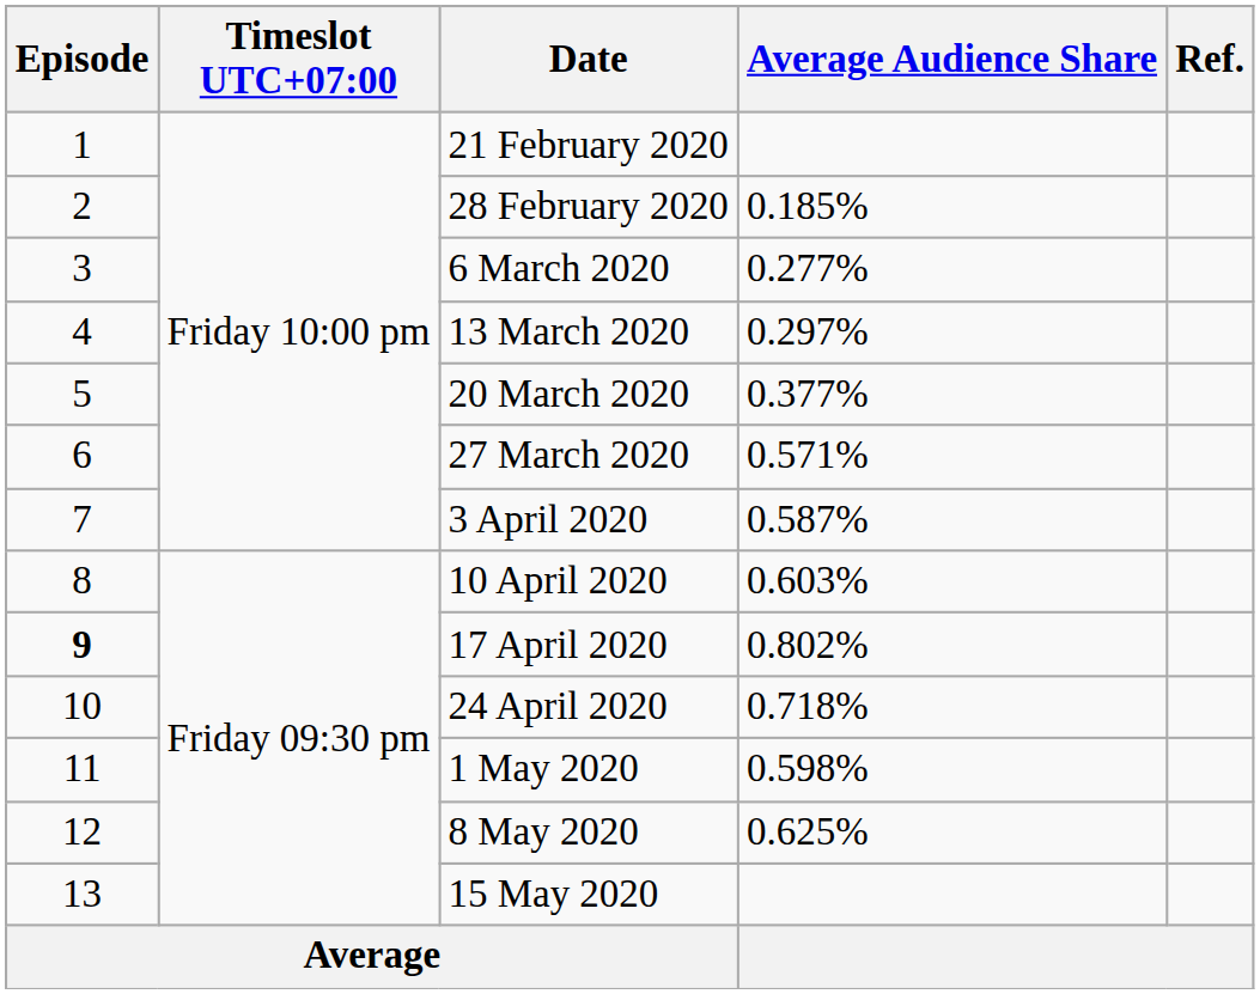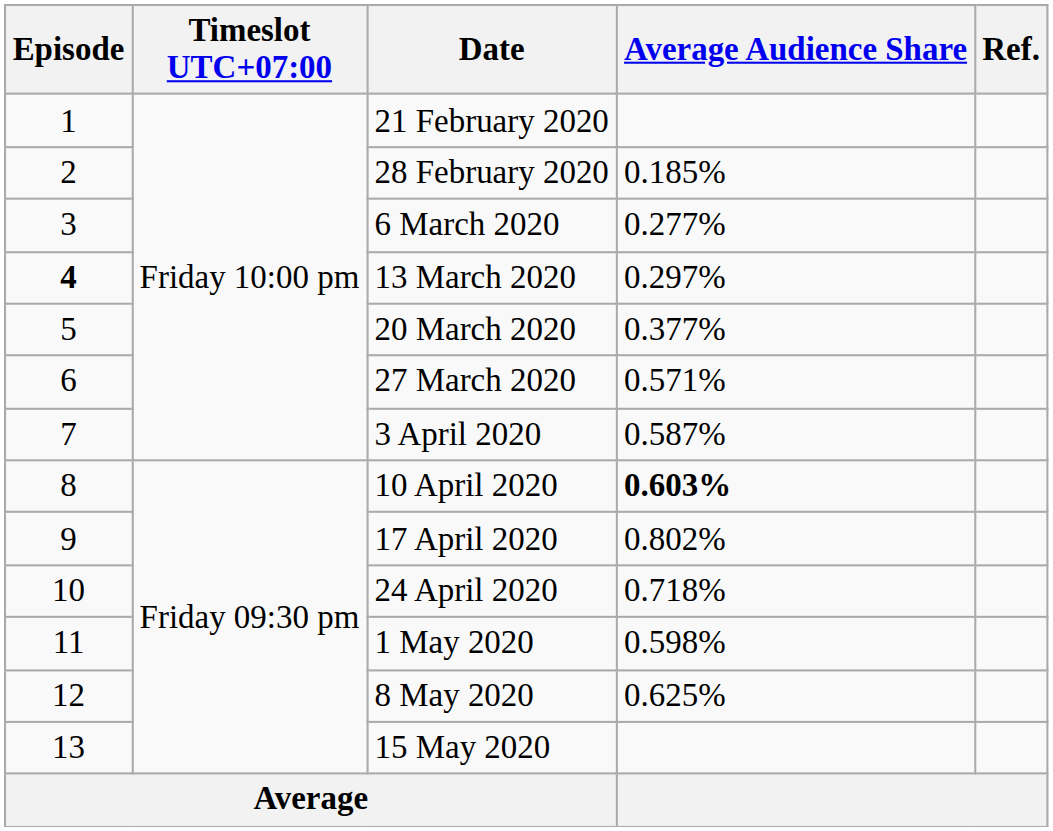13 March 2020 | Episode: normal -> bold
10 April 2020 | Average Audience Share: normal -> bold
17 April 2020 | Episode: bold -> normal
